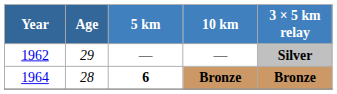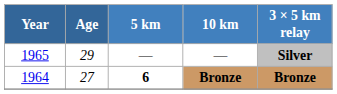row 2 | Year: 1962 -> 1965
row 3 | Age: 28 -> 27
